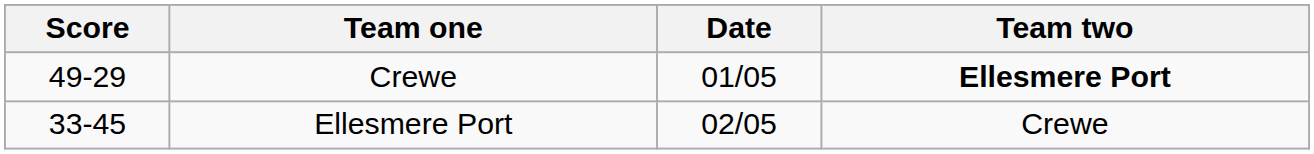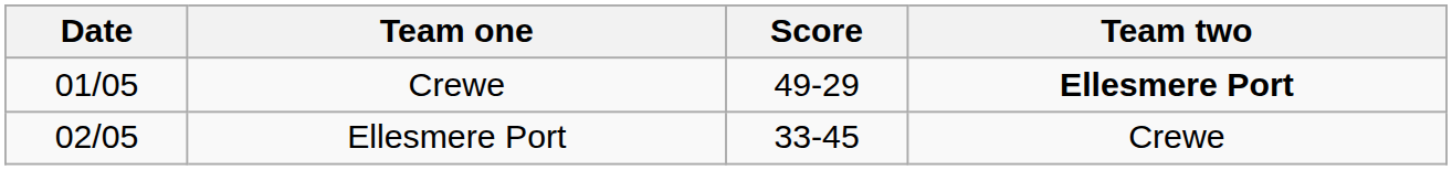columns swapped: Date <-> Score
